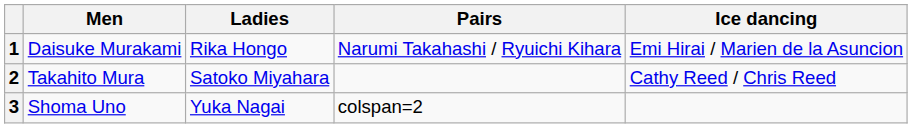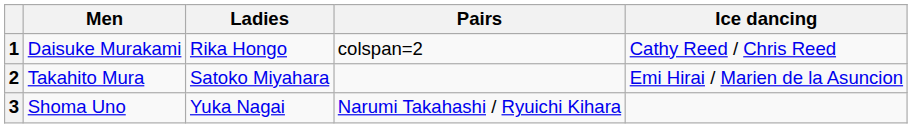1 | Pairs: Narumi Takahashi / Ryuichi Kihara -> colspan=2
1 | Ice dancing: Emi Hirai / Marien de la Asuncion -> Cathy Reed / Chris Reed
2 | Ice dancing: Cathy Reed / Chris Reed -> Emi Hirai / Marien de la Asuncion
3 | Pairs: colspan=2 -> Narumi Takahashi / Ryuichi Kihara
